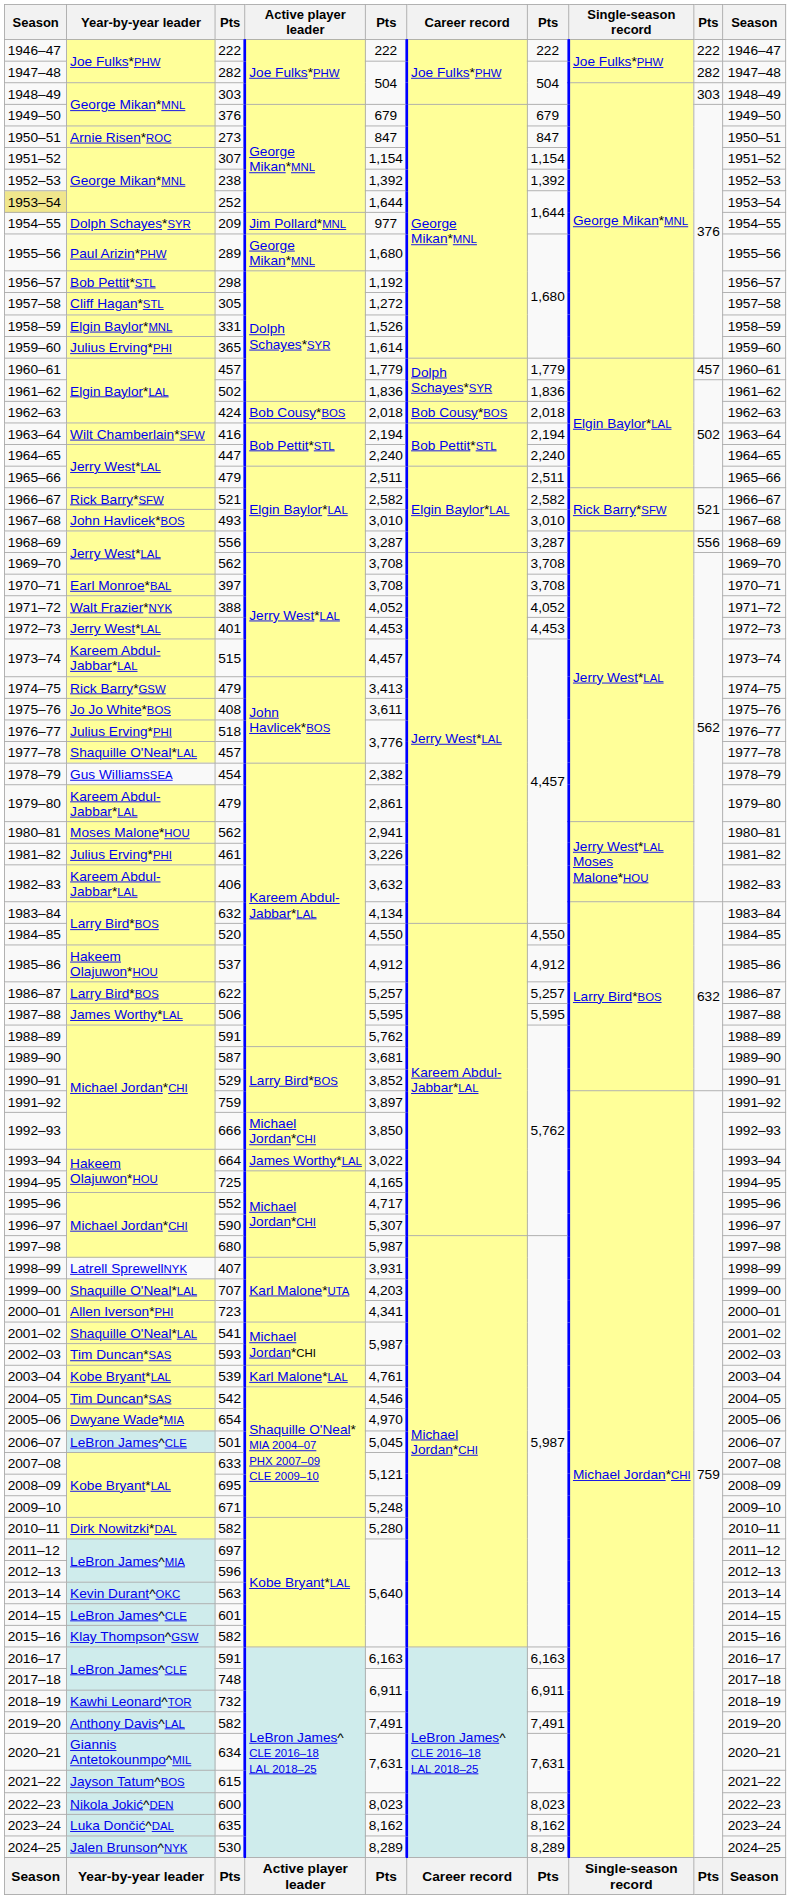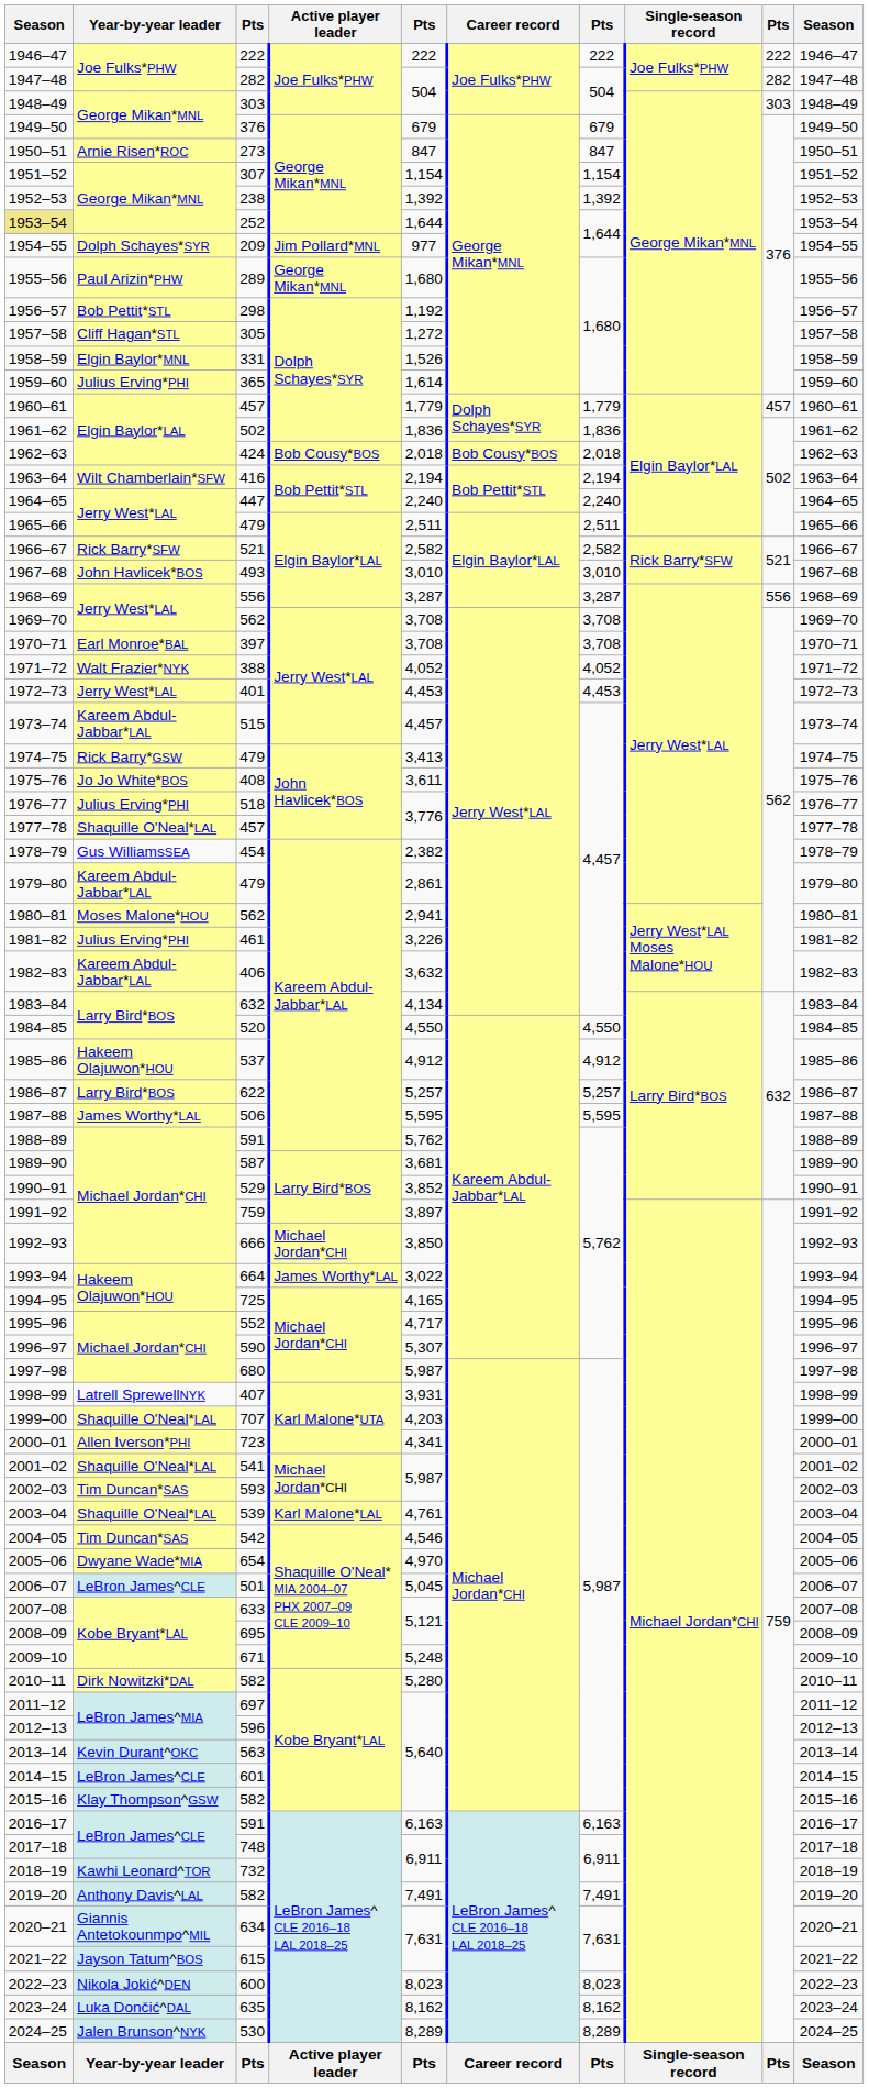row 59 | Year-by-year leader: Kobe Bryant*LAL -> Shaquille O'Neal*LAL
